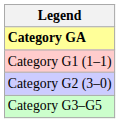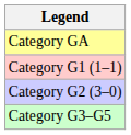row 2 | column 1: bold -> normal
